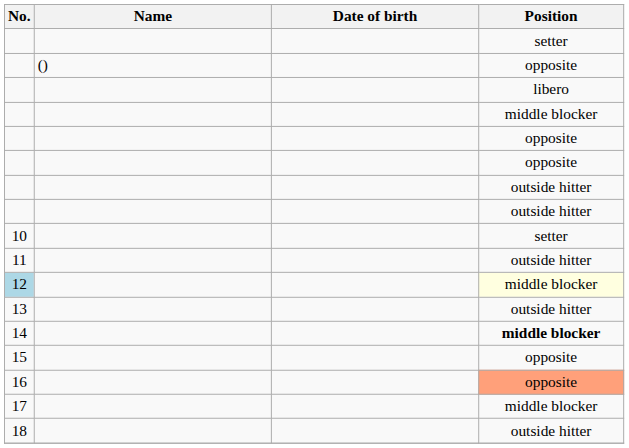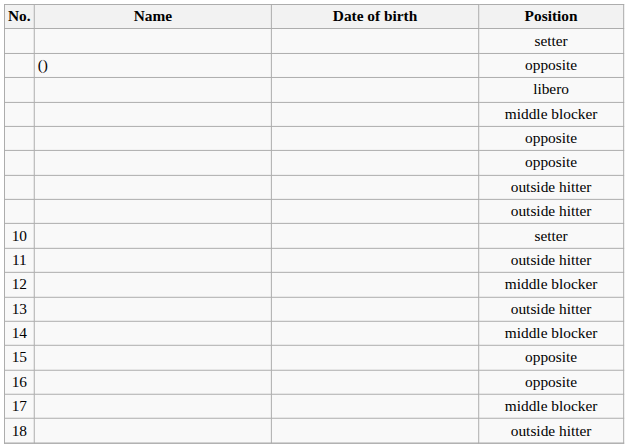12 | No.: lightblue background -> no background
12 | Position: lightyellow background -> no background
14 | Position: bold -> normal
16 | Position: lightsalmon background -> no background
